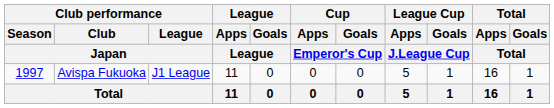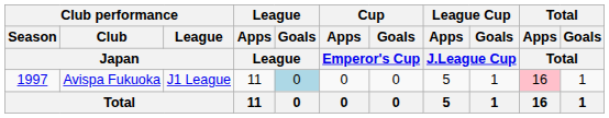Avispa Fukuoka | League / Goals / League: no background -> lightblue background
Avispa Fukuoka | Total / Apps / Total: no background -> pink background
